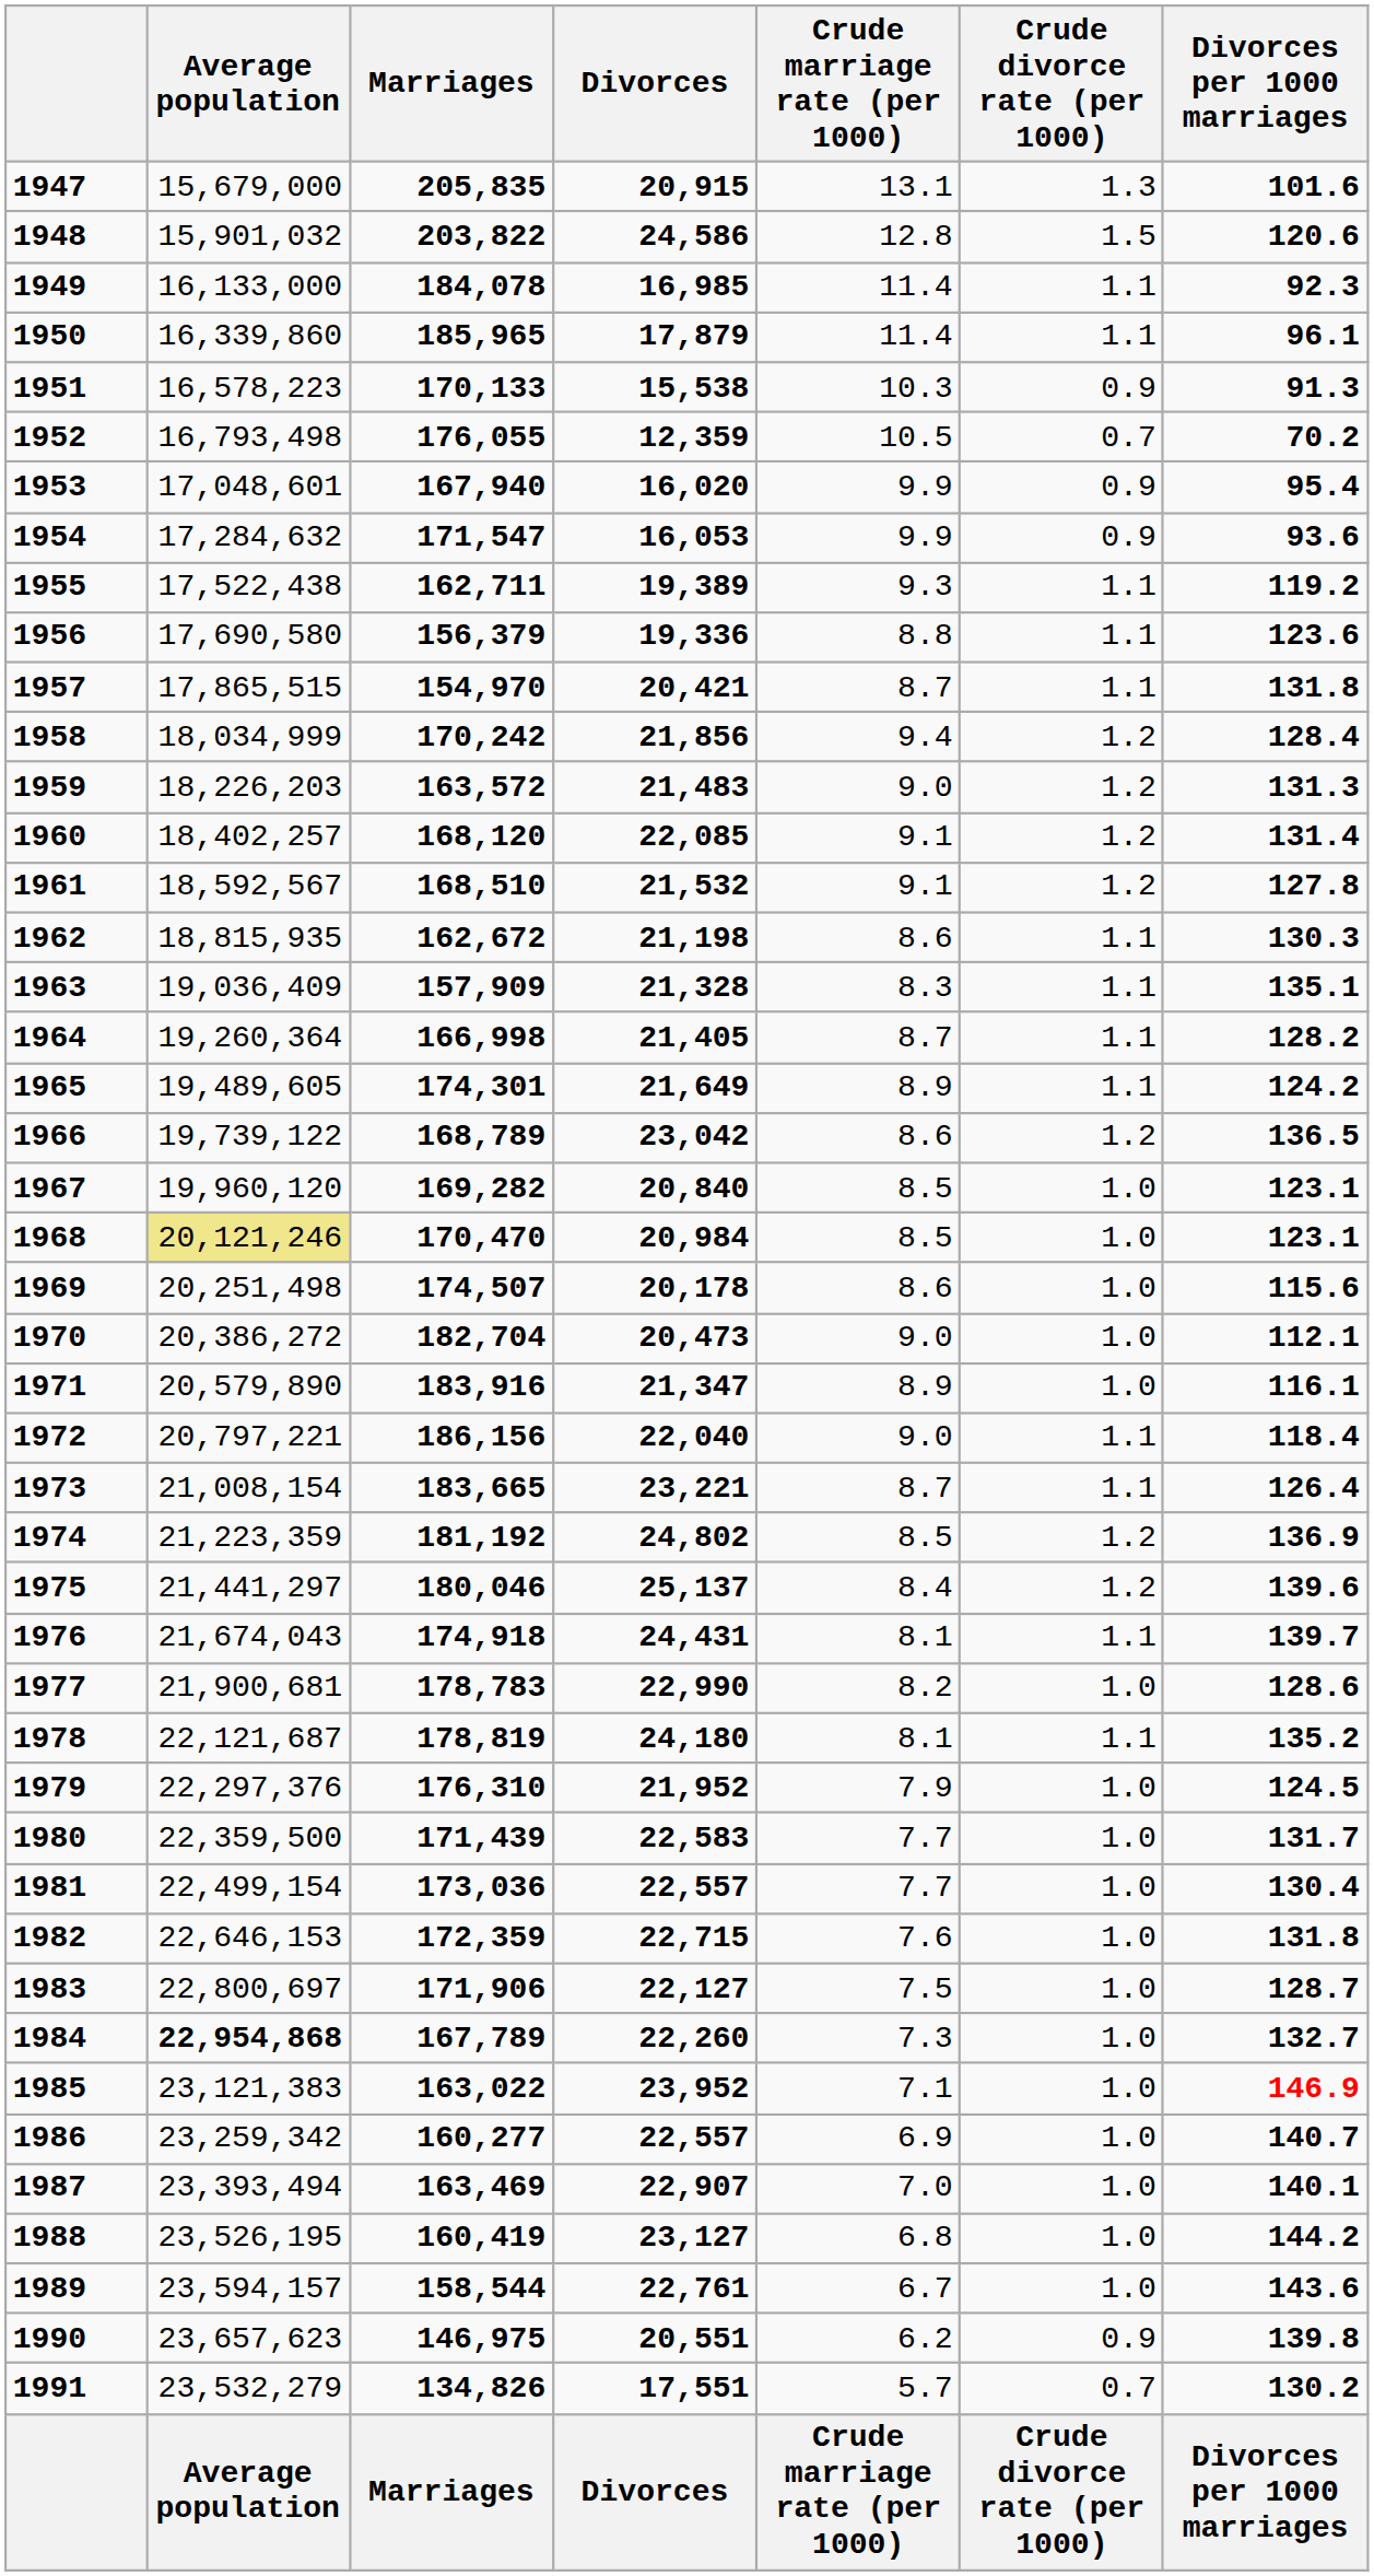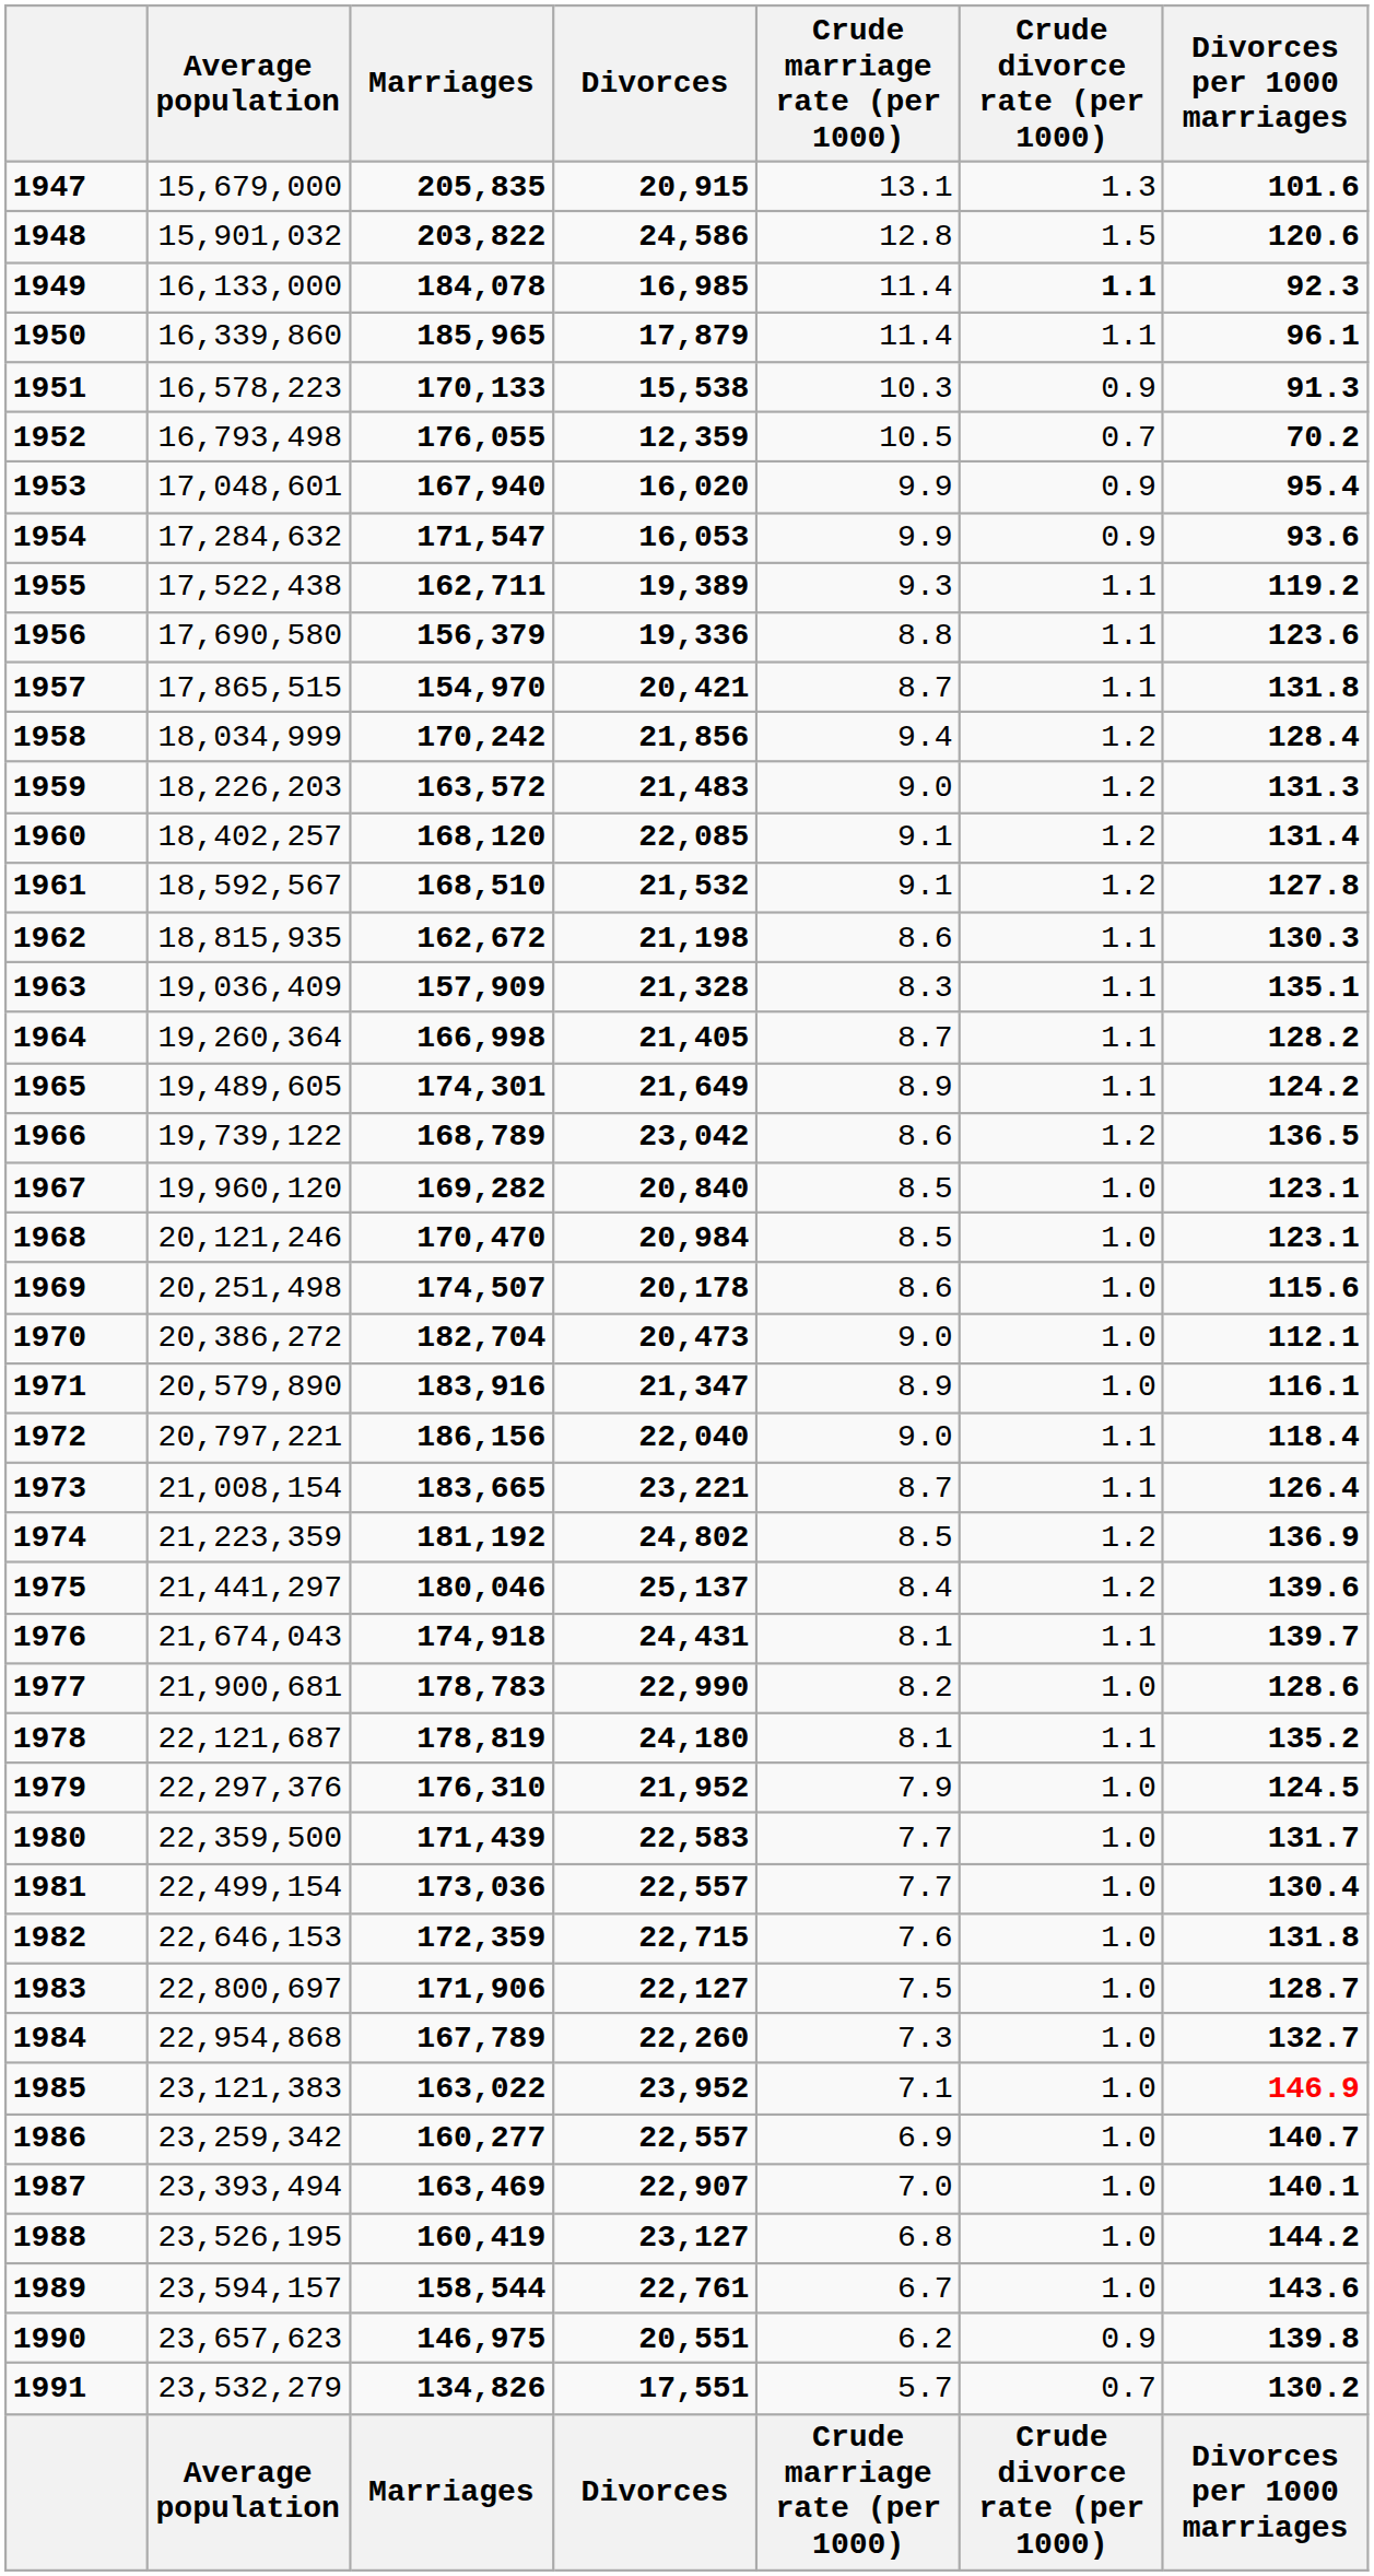1949 | Crude divorce rate (per 1000): normal -> bold
1968 | Average population: khaki background -> no background
1984 | Average population: bold -> normal
